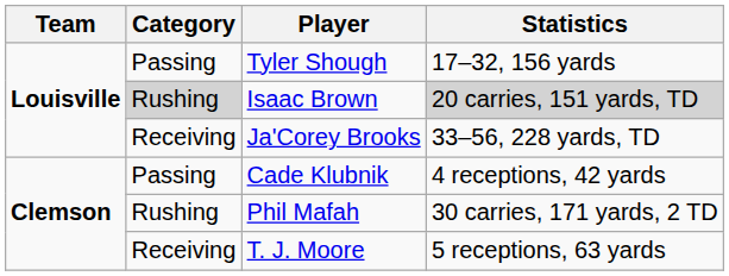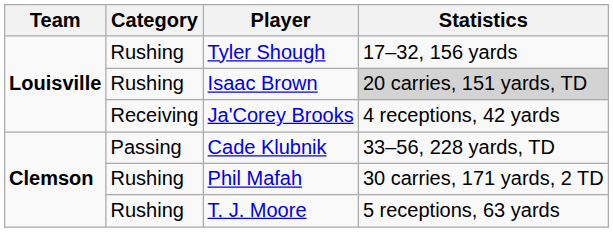Tyler Shough | Category: Passing -> Rushing
Isaac Brown | Category: lightgrey background -> no background
Ja'Corey Brooks | Statistics: 33–56, 228 yards, TD -> 4 receptions, 42 yards
Cade Klubnik | Statistics: 4 receptions, 42 yards -> 33–56, 228 yards, TD
T. J. Moore | Category: Receiving -> Rushing
